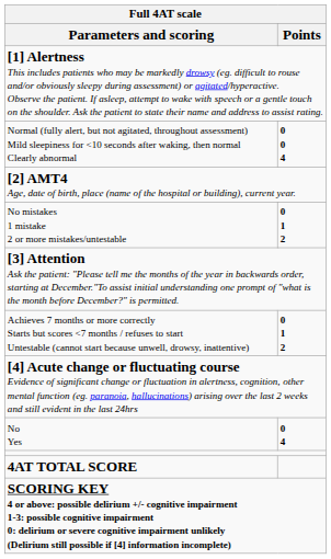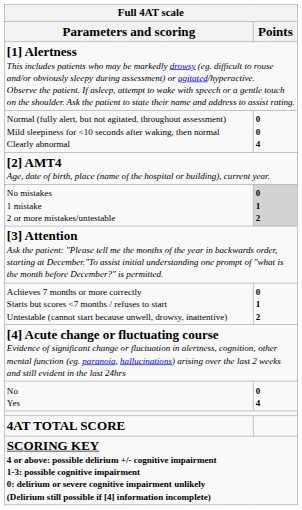No mistakes 1 mistake 2 or more mistakes/untestable | Points: no background -> lightgrey background
